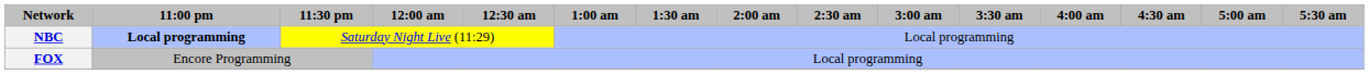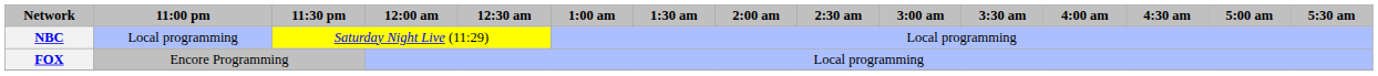NBC | 11:00 pm: bold -> normal
